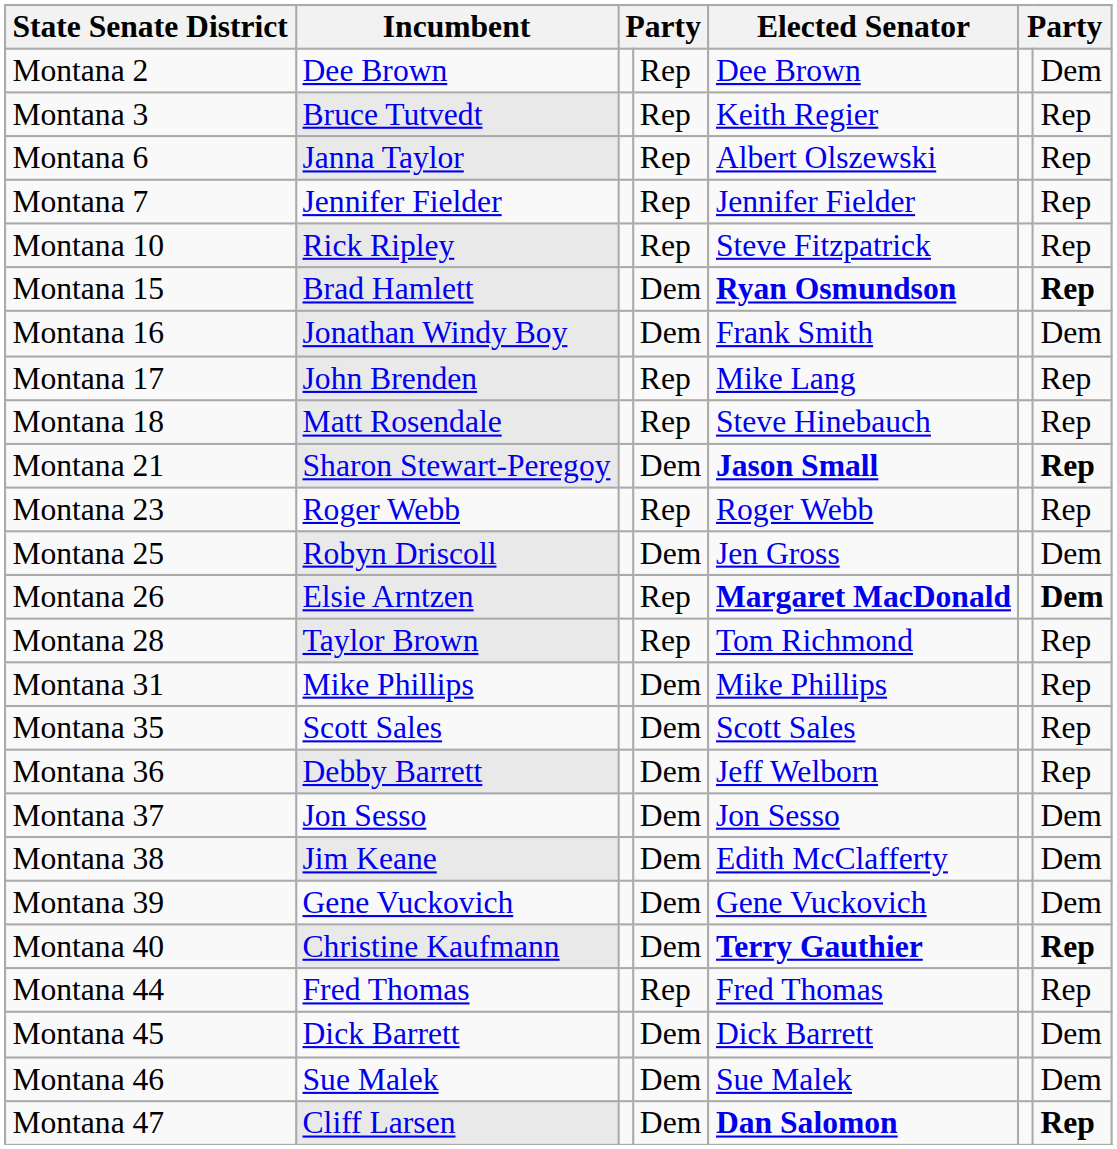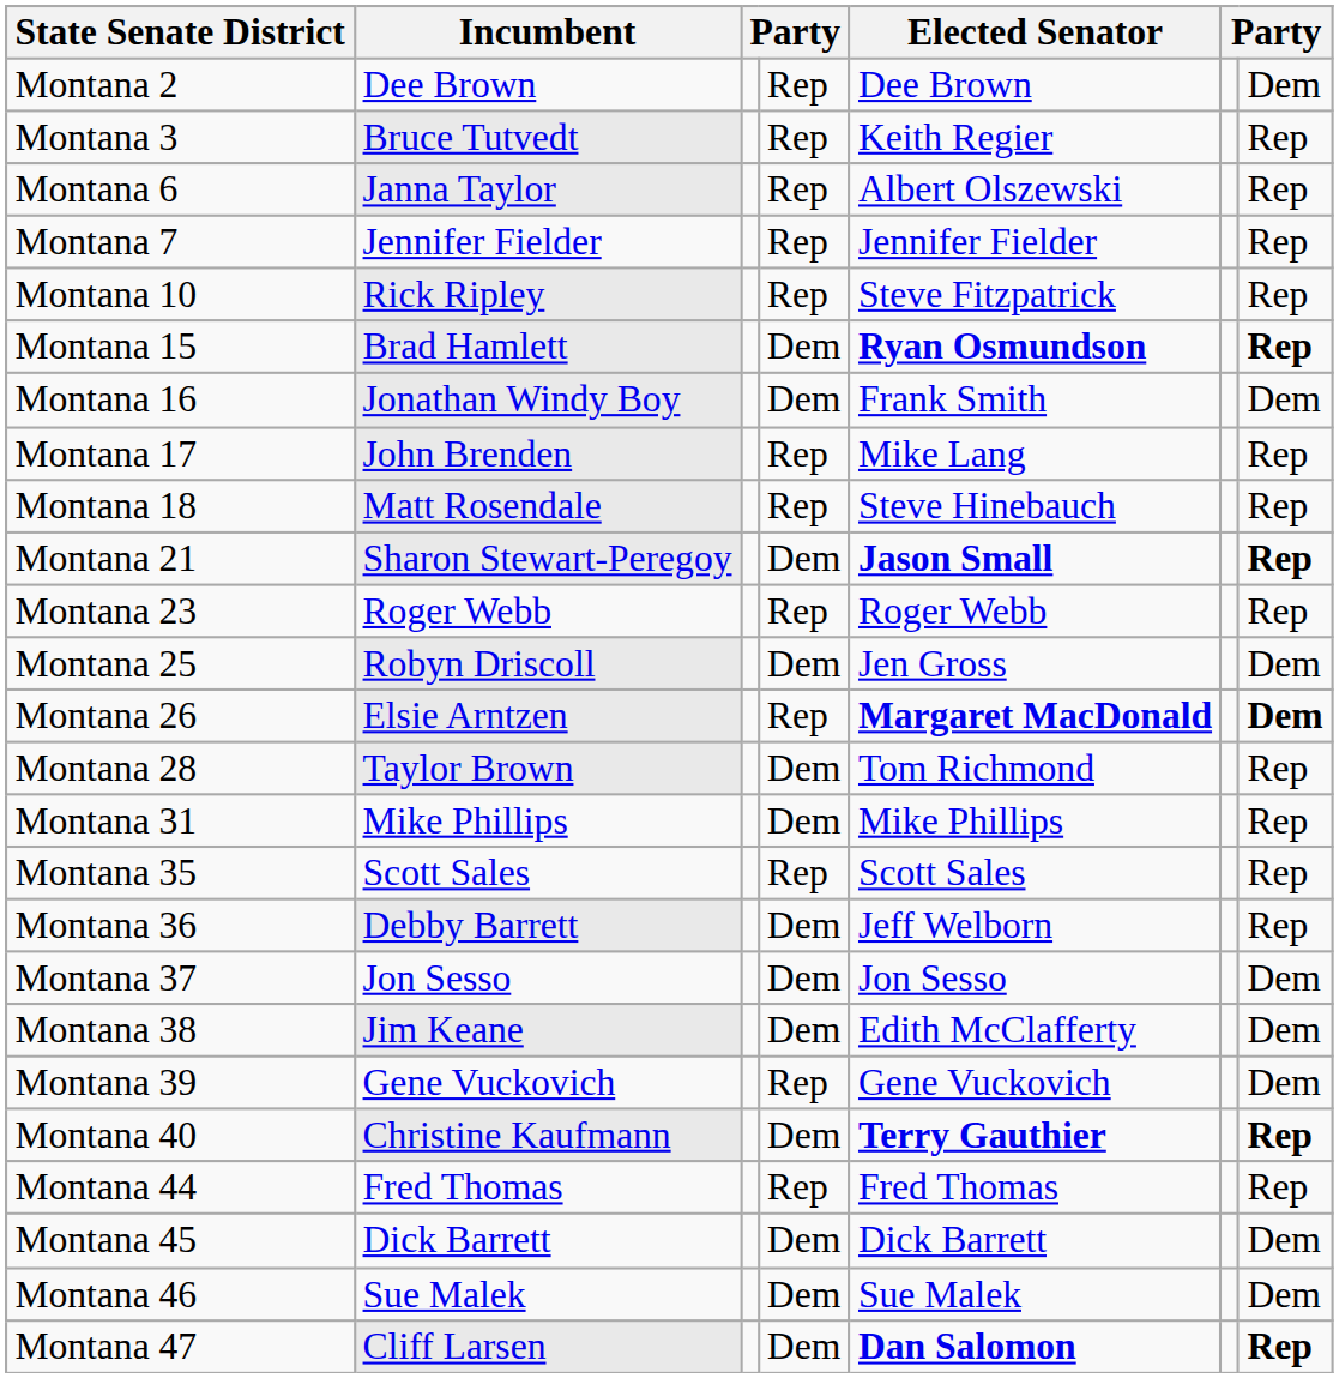Montana 28 | column 4: Rep -> Dem
Montana 35 | column 4: Dem -> Rep
Montana 39 | column 4: Dem -> Rep
